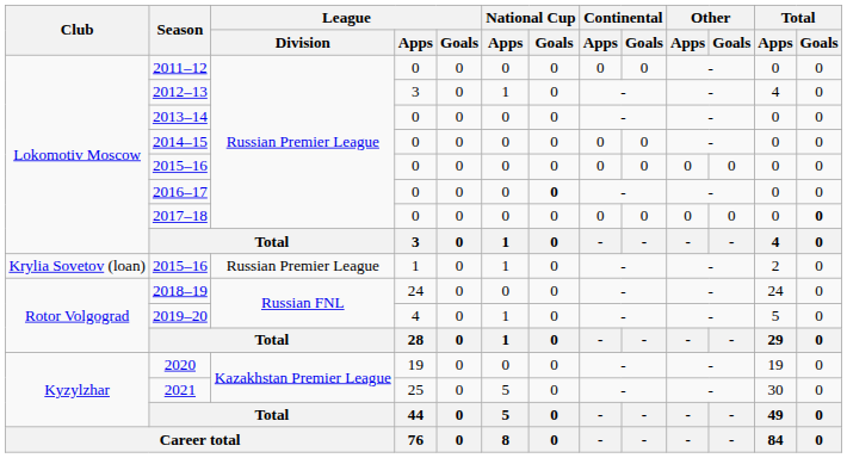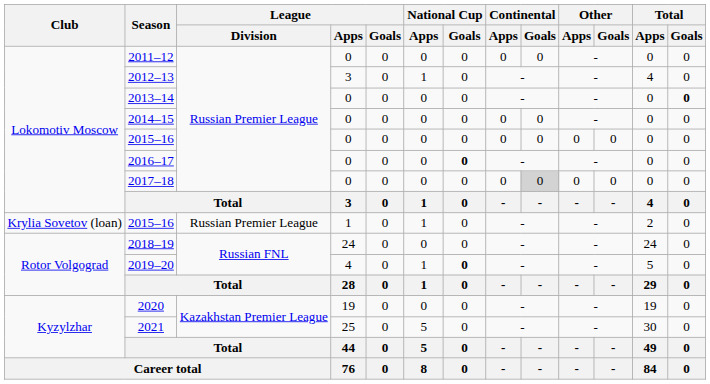2013–14 | Total / Goals: normal -> bold
2017–18 | Continental / Goals: no background -> lightgrey background
2017–18 | Total / Goals: bold -> normal
2019–20 | National Cup / Goals: normal -> bold
